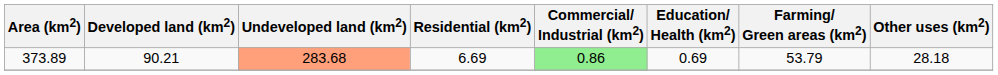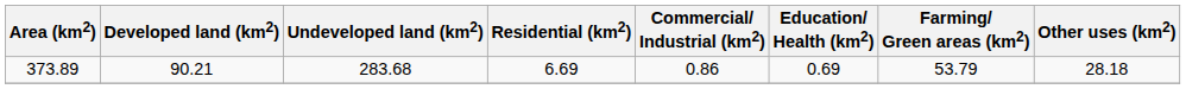373.89 | Undeveloped land (km2): lightsalmon background -> no background
373.89 | Commercial/ Industrial (km2): lightgreen background -> no background
